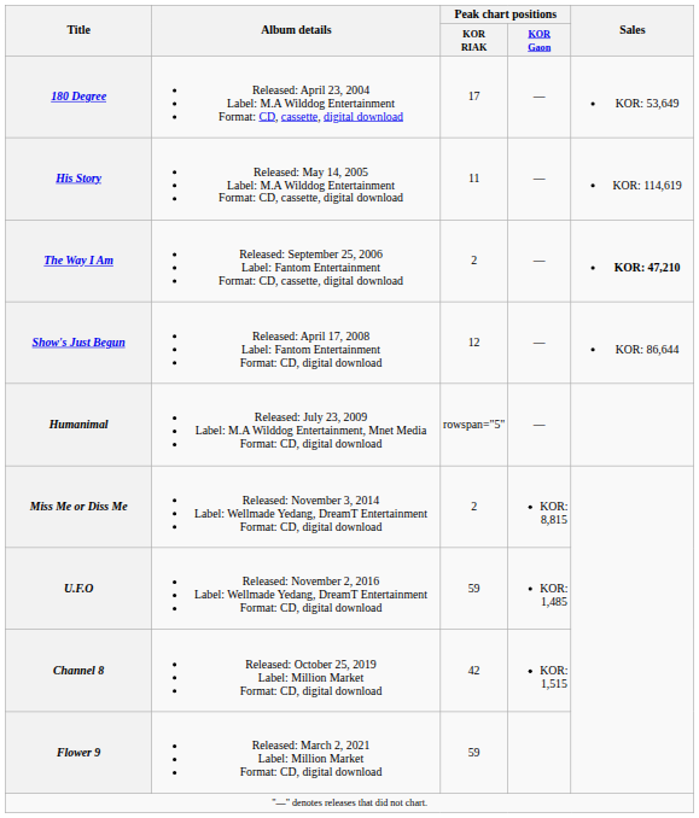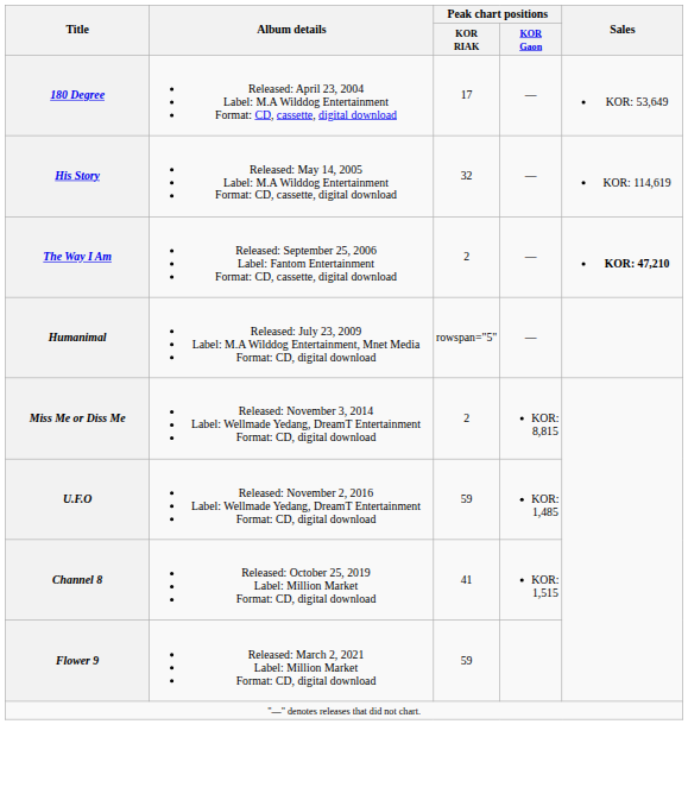His Story | Peak chart positions / KOR RIAK: 11 -> 32
- row: Show's Just Begun | Released: April 17, 2008 Label: Fantom Entertainment Format: CD, digital download | 12 | — | KOR: 86,644
Channel 8 | Peak chart positions / KOR RIAK: 42 -> 41
